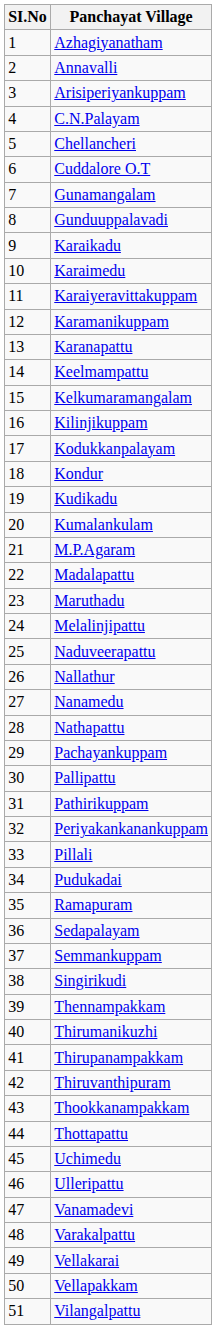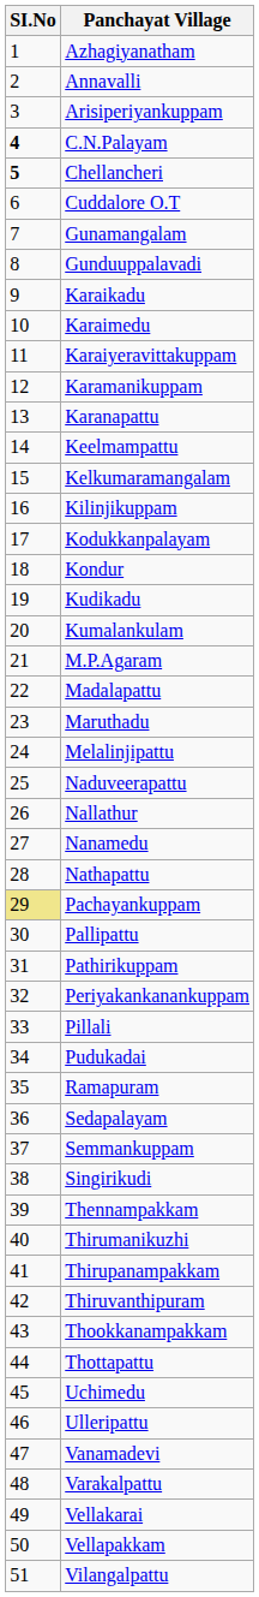C.N.Palayam | SI.No: normal -> bold
Chellancheri | SI.No: normal -> bold
Pachayankuppam | SI.No: no background -> khaki background
